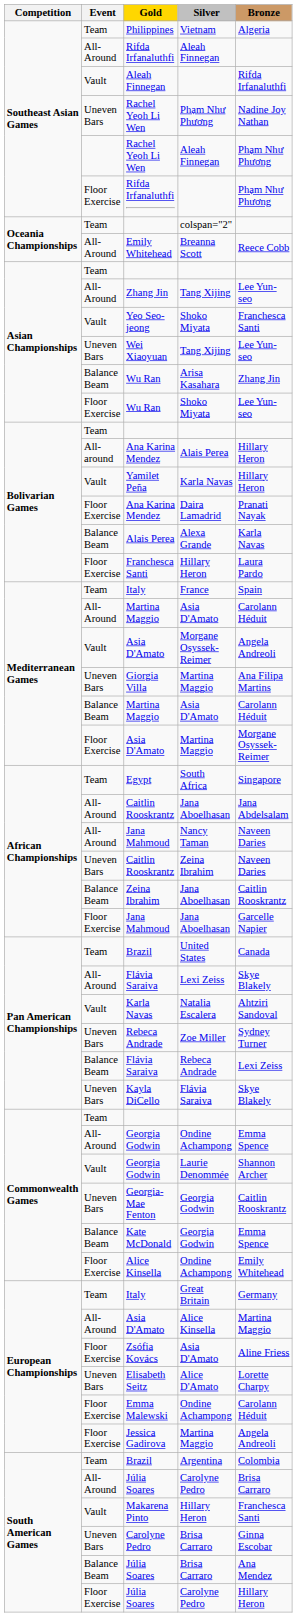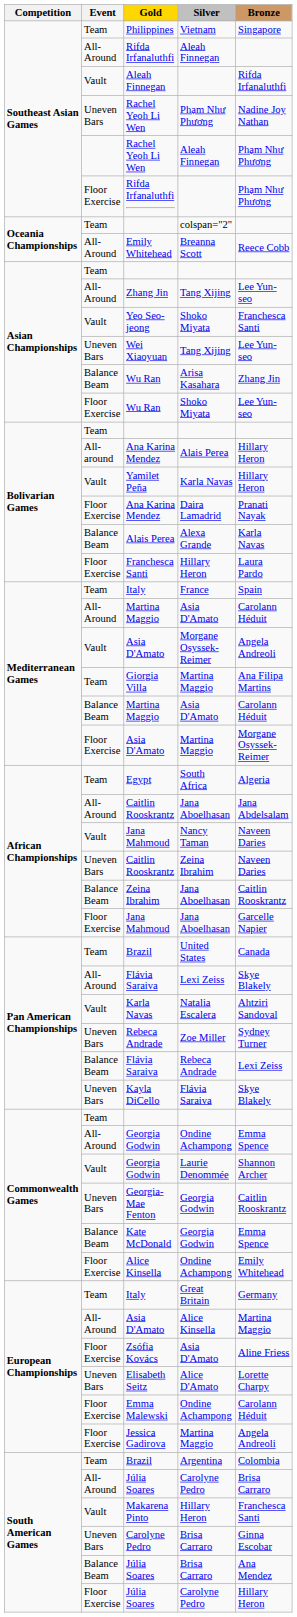Philippines | Bronze: Algeria -> Singapore
Giorgia Villa | Event: Uneven Bars -> Team
Egypt | Bronze: Singapore -> Algeria
Jana Mahmoud / Nancy Taman | Event: All-Around -> Vault
